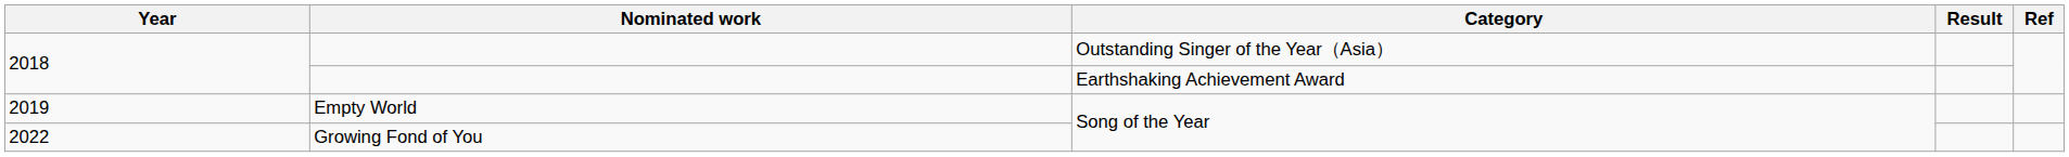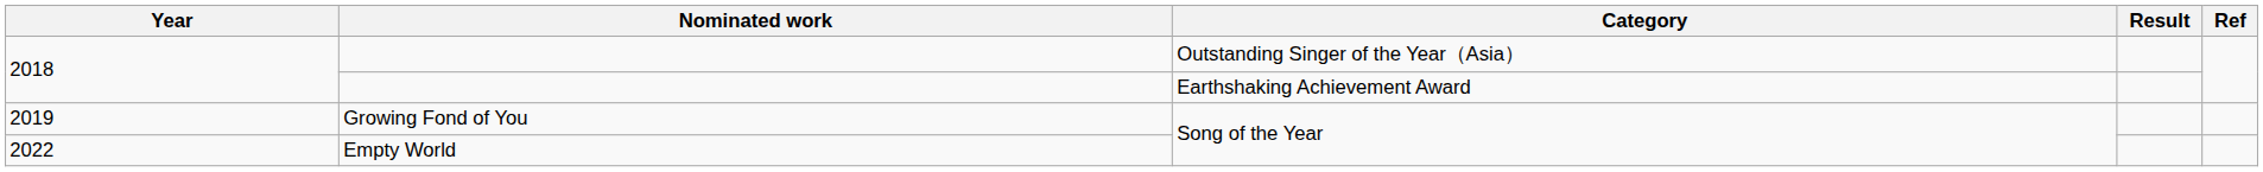2019 | Nominated work: Empty World -> Growing Fond of You
2022 | Nominated work: Growing Fond of You -> Empty World
